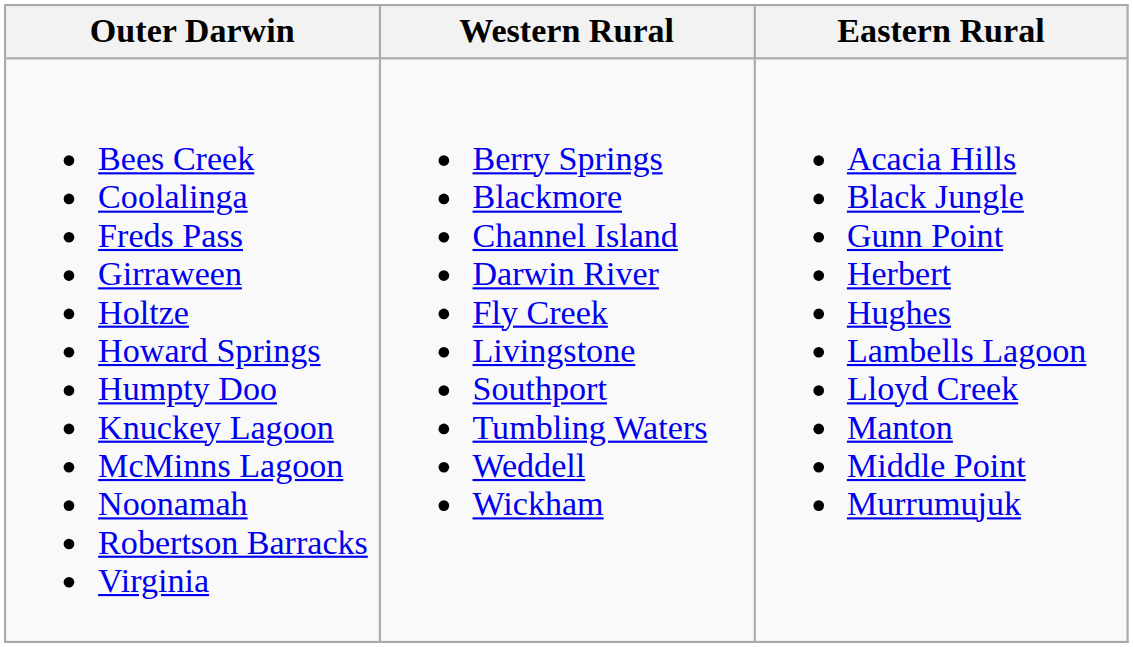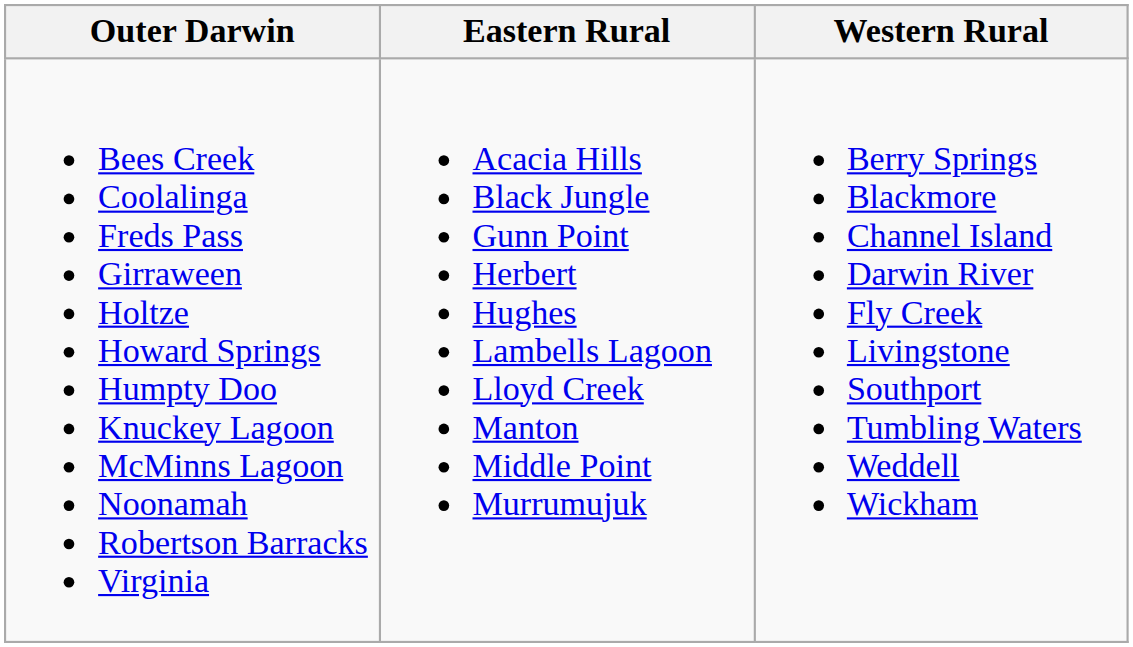columns swapped: Western Rural <-> Eastern Rural
